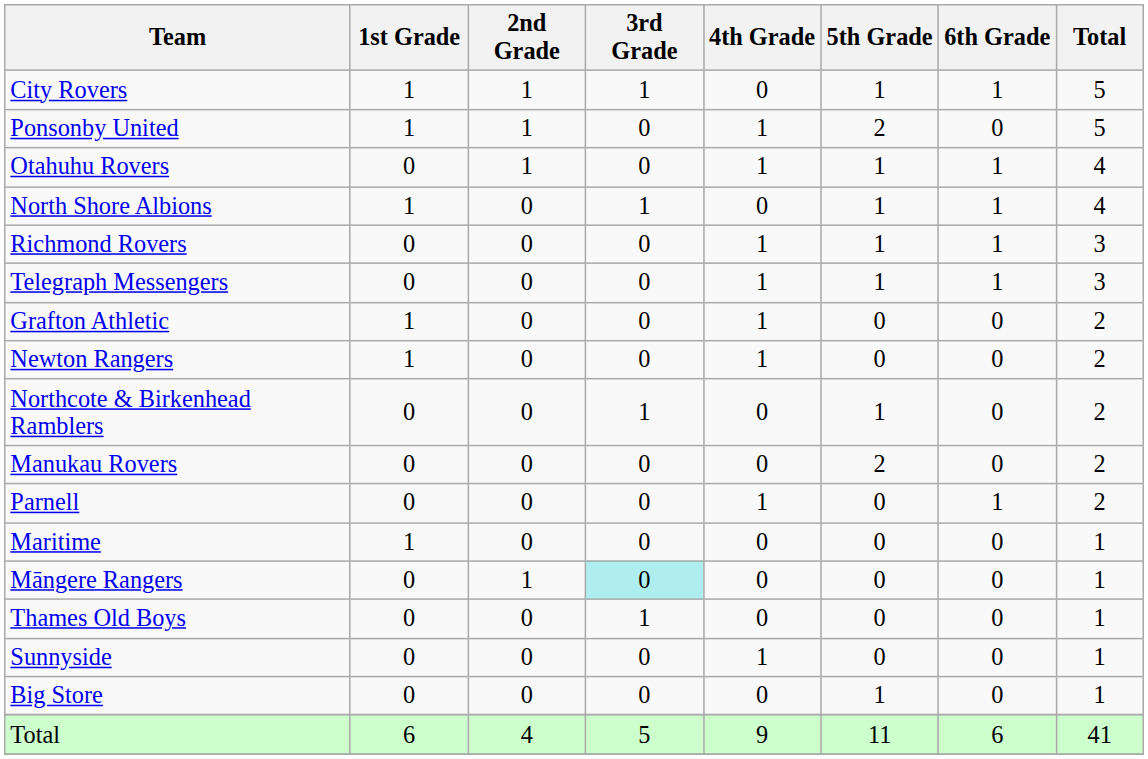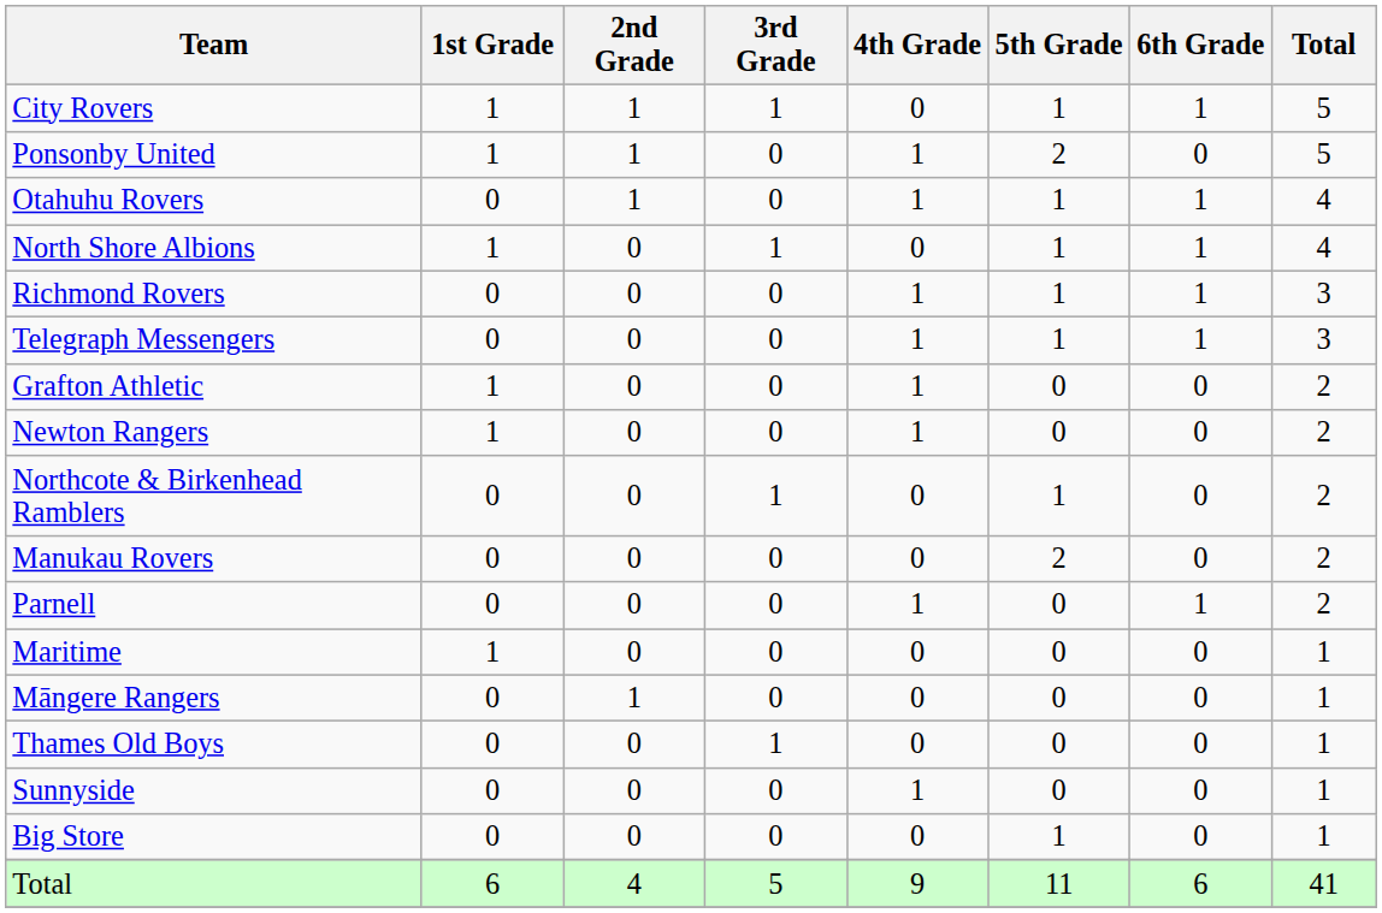Māngere Rangers | 3rd Grade: paleturquoise background -> no background
